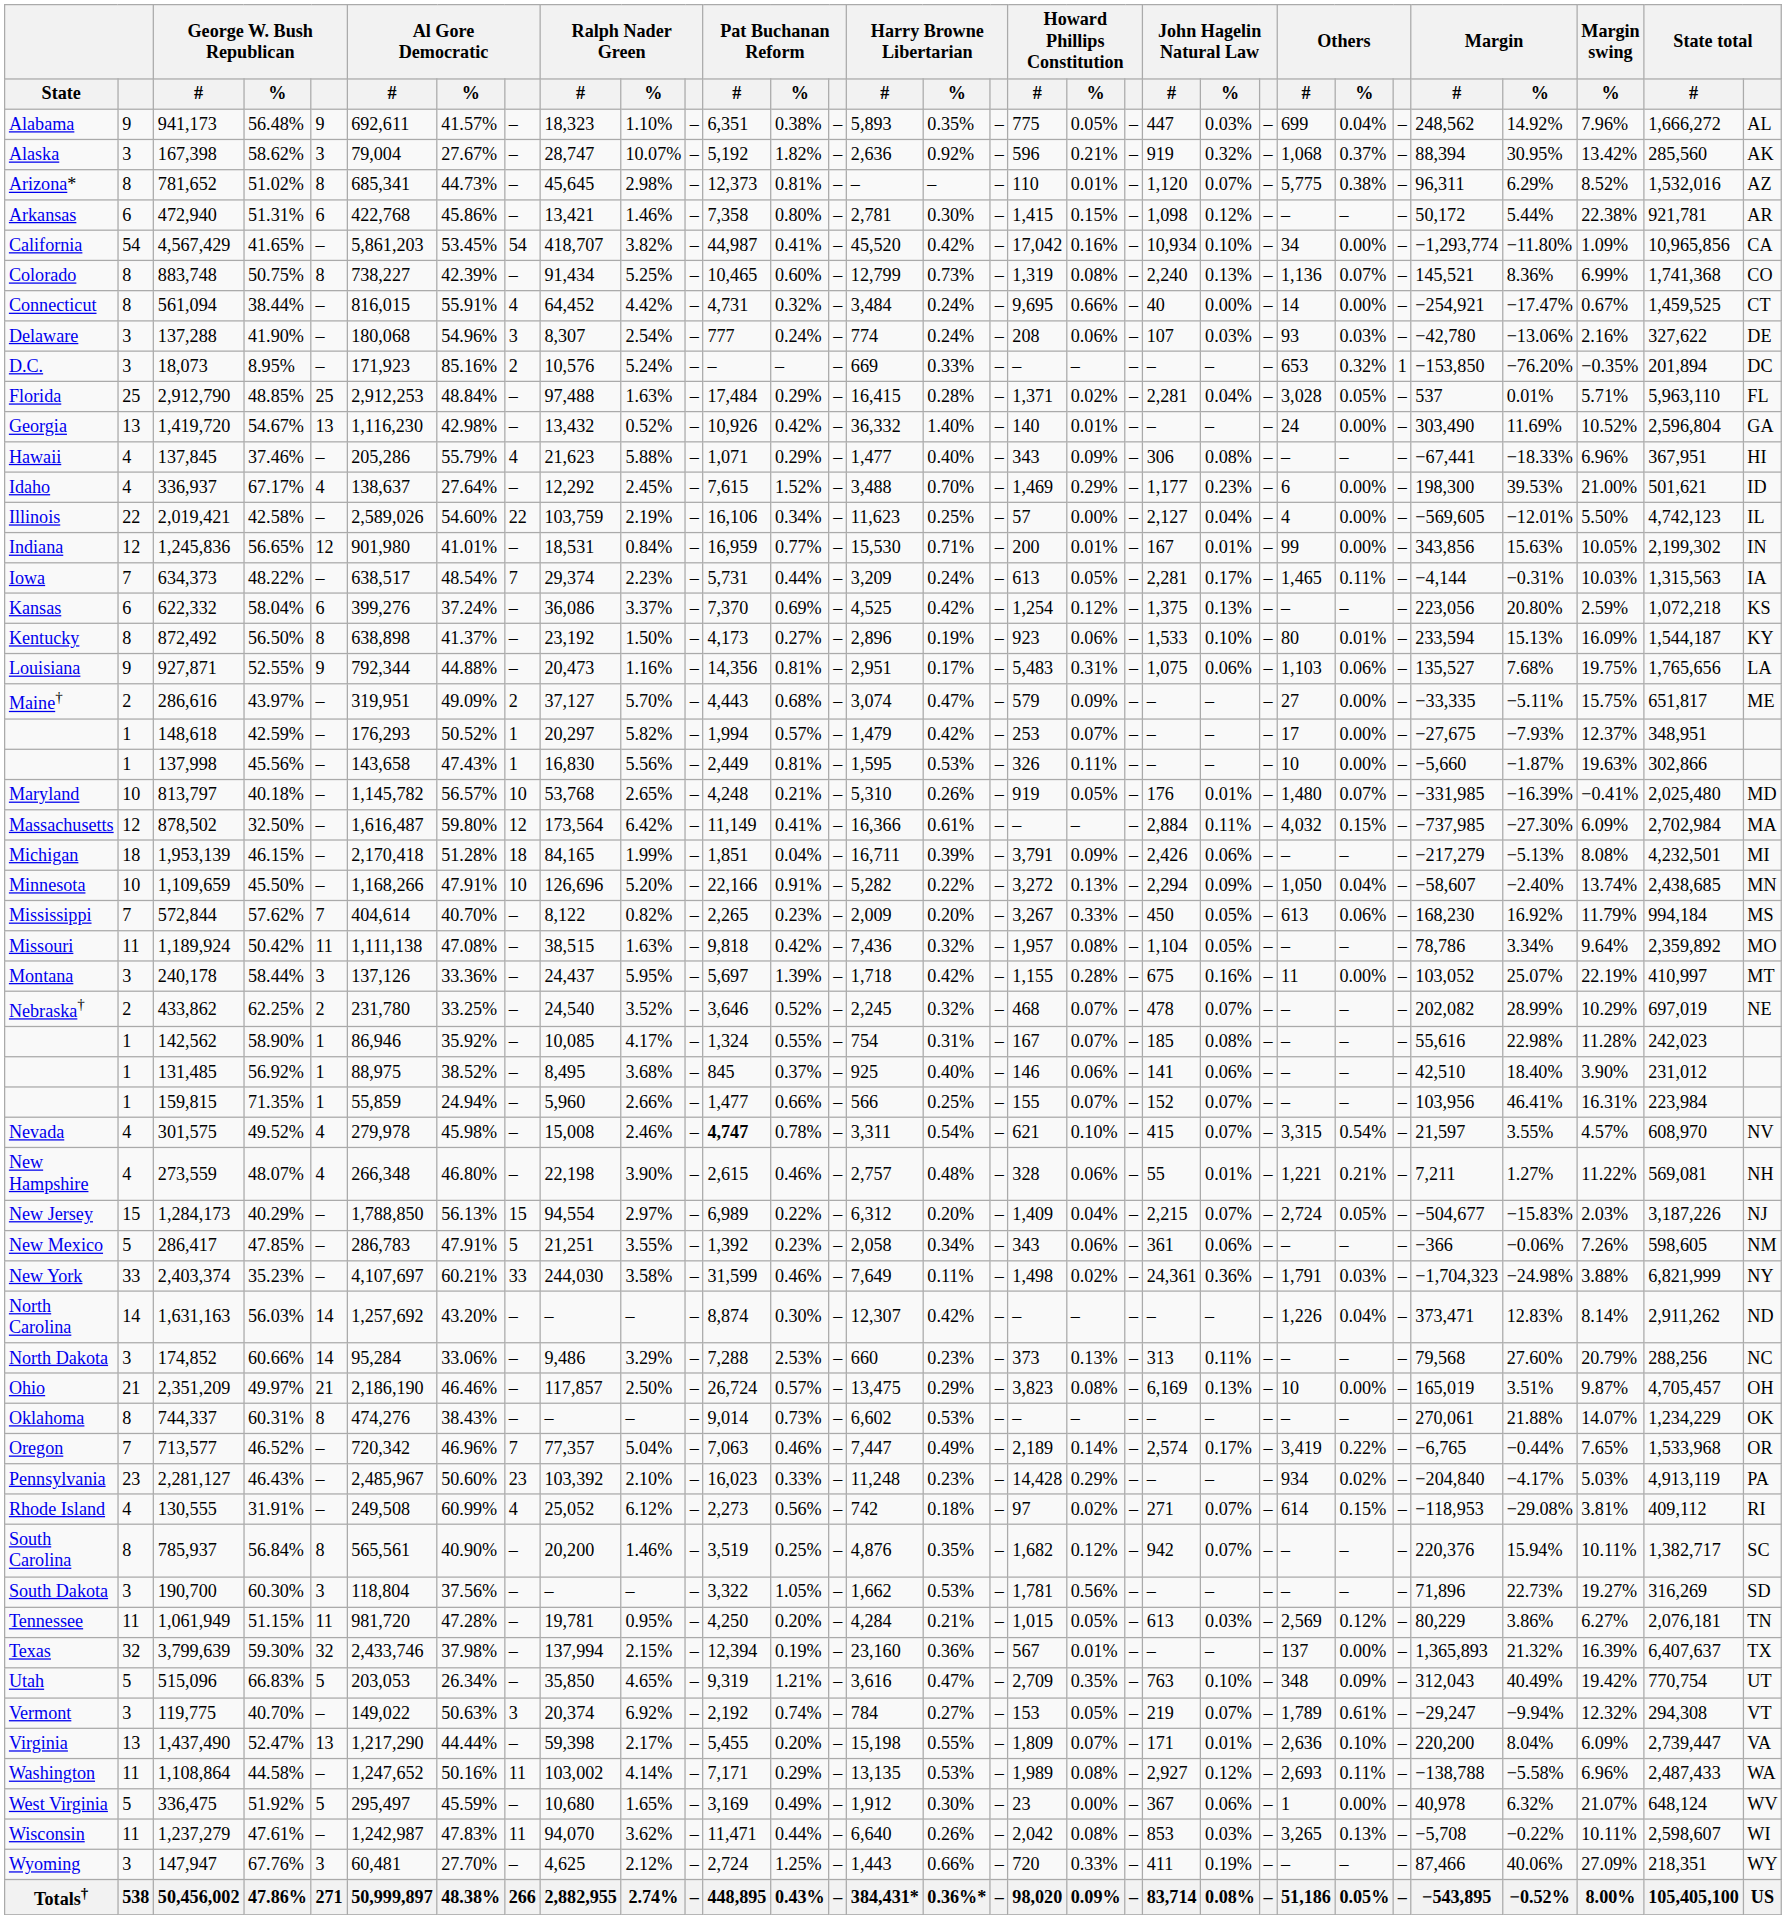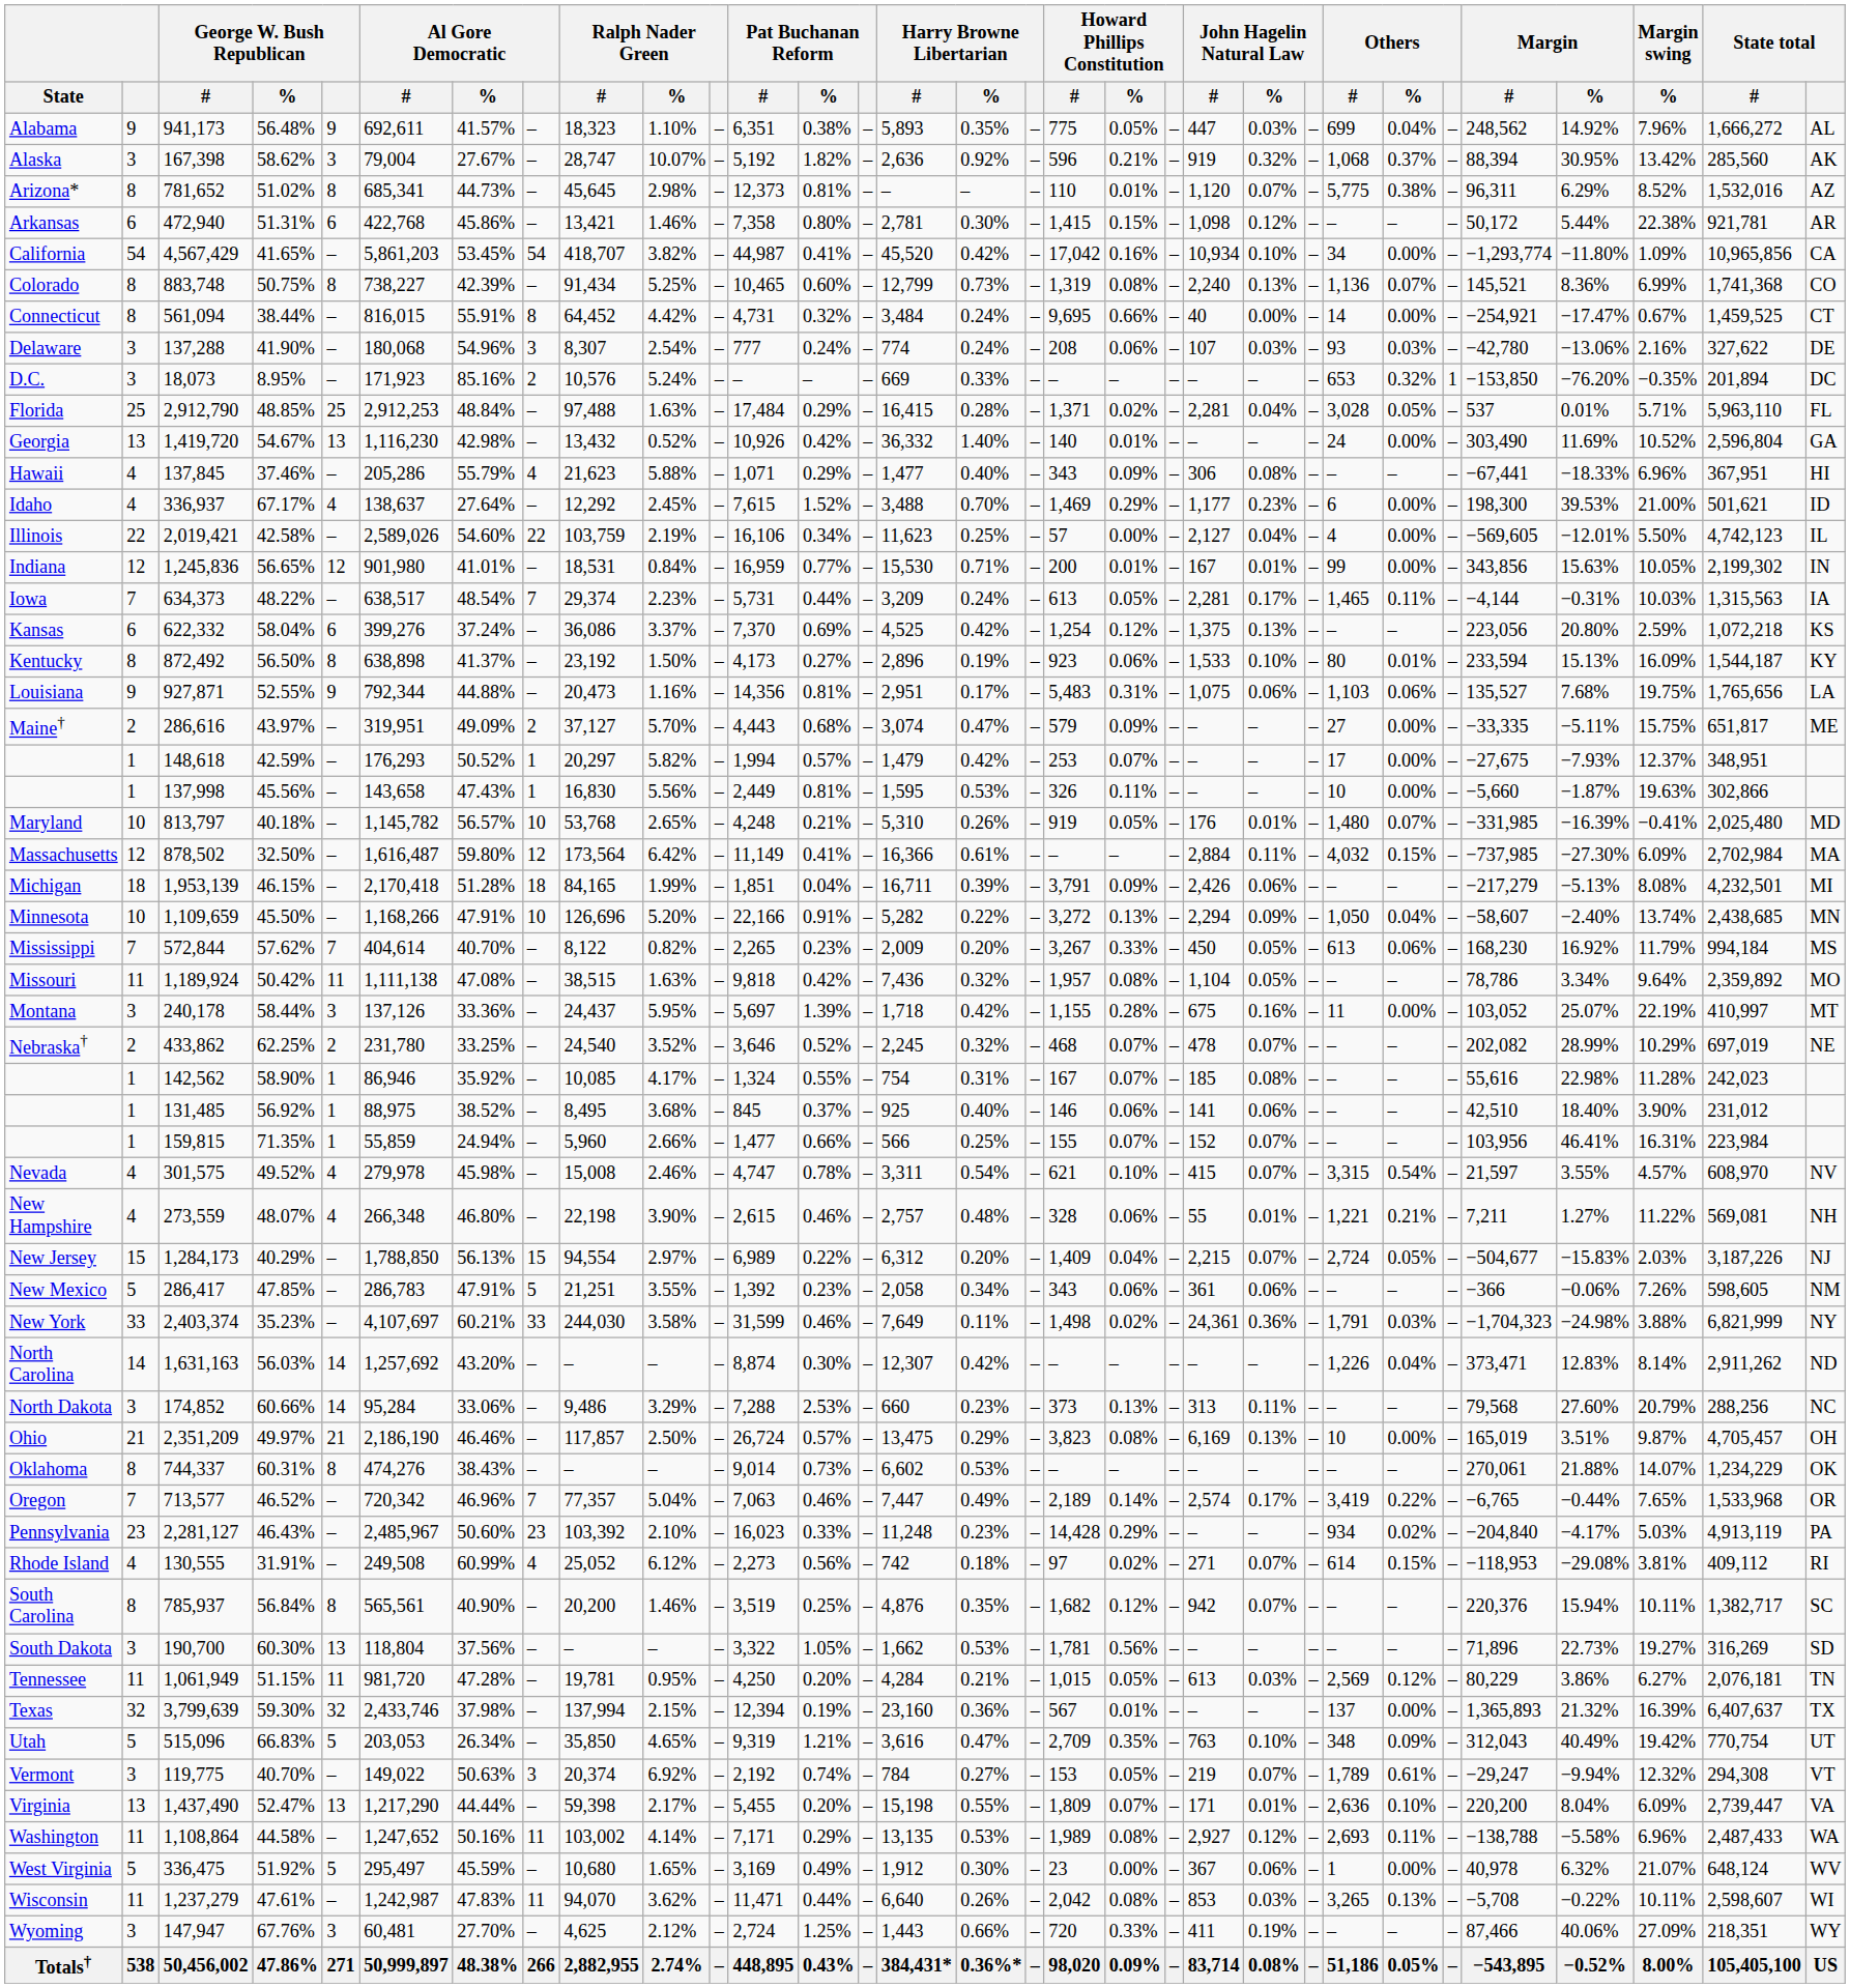Connecticut | Al Gore Democratic: 4 -> 8
Nevada | Pat Buchanan Reform / #: bold -> normal
South Dakota | George W. Bush Republican: 3 -> 13
